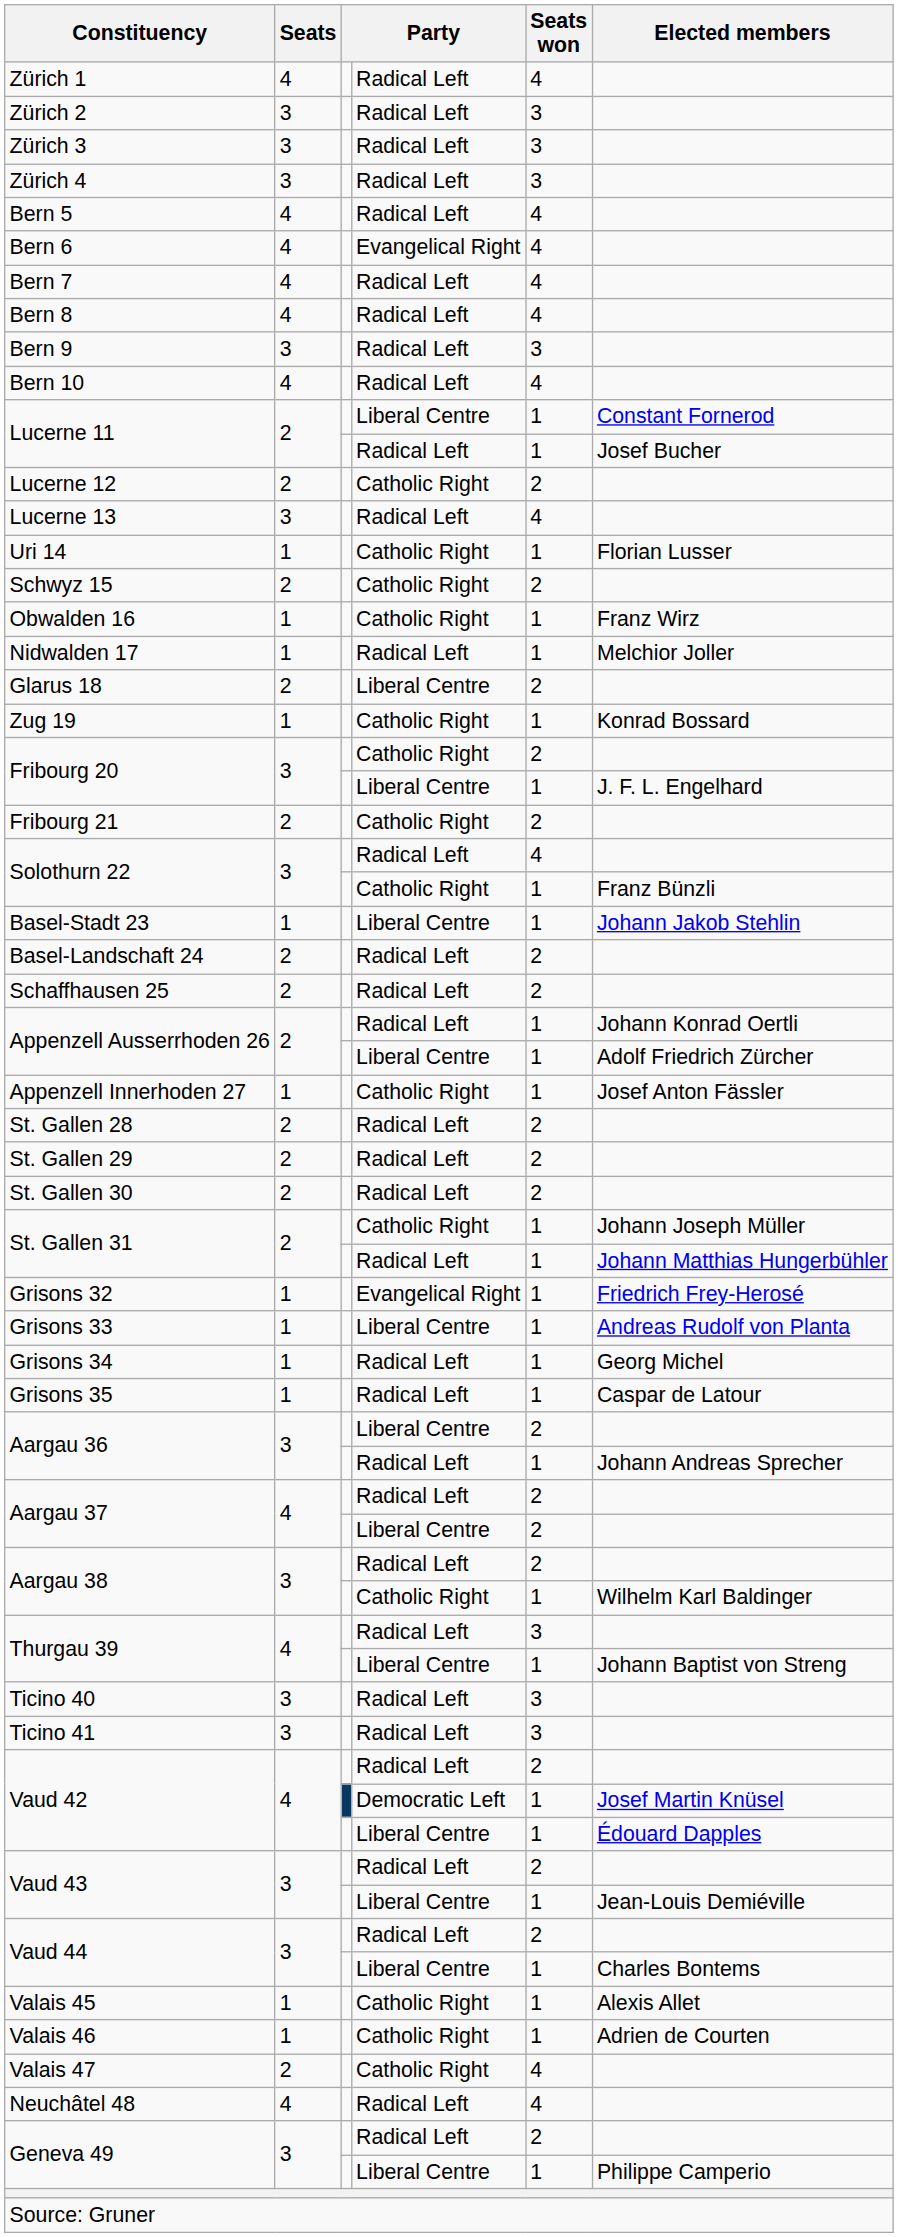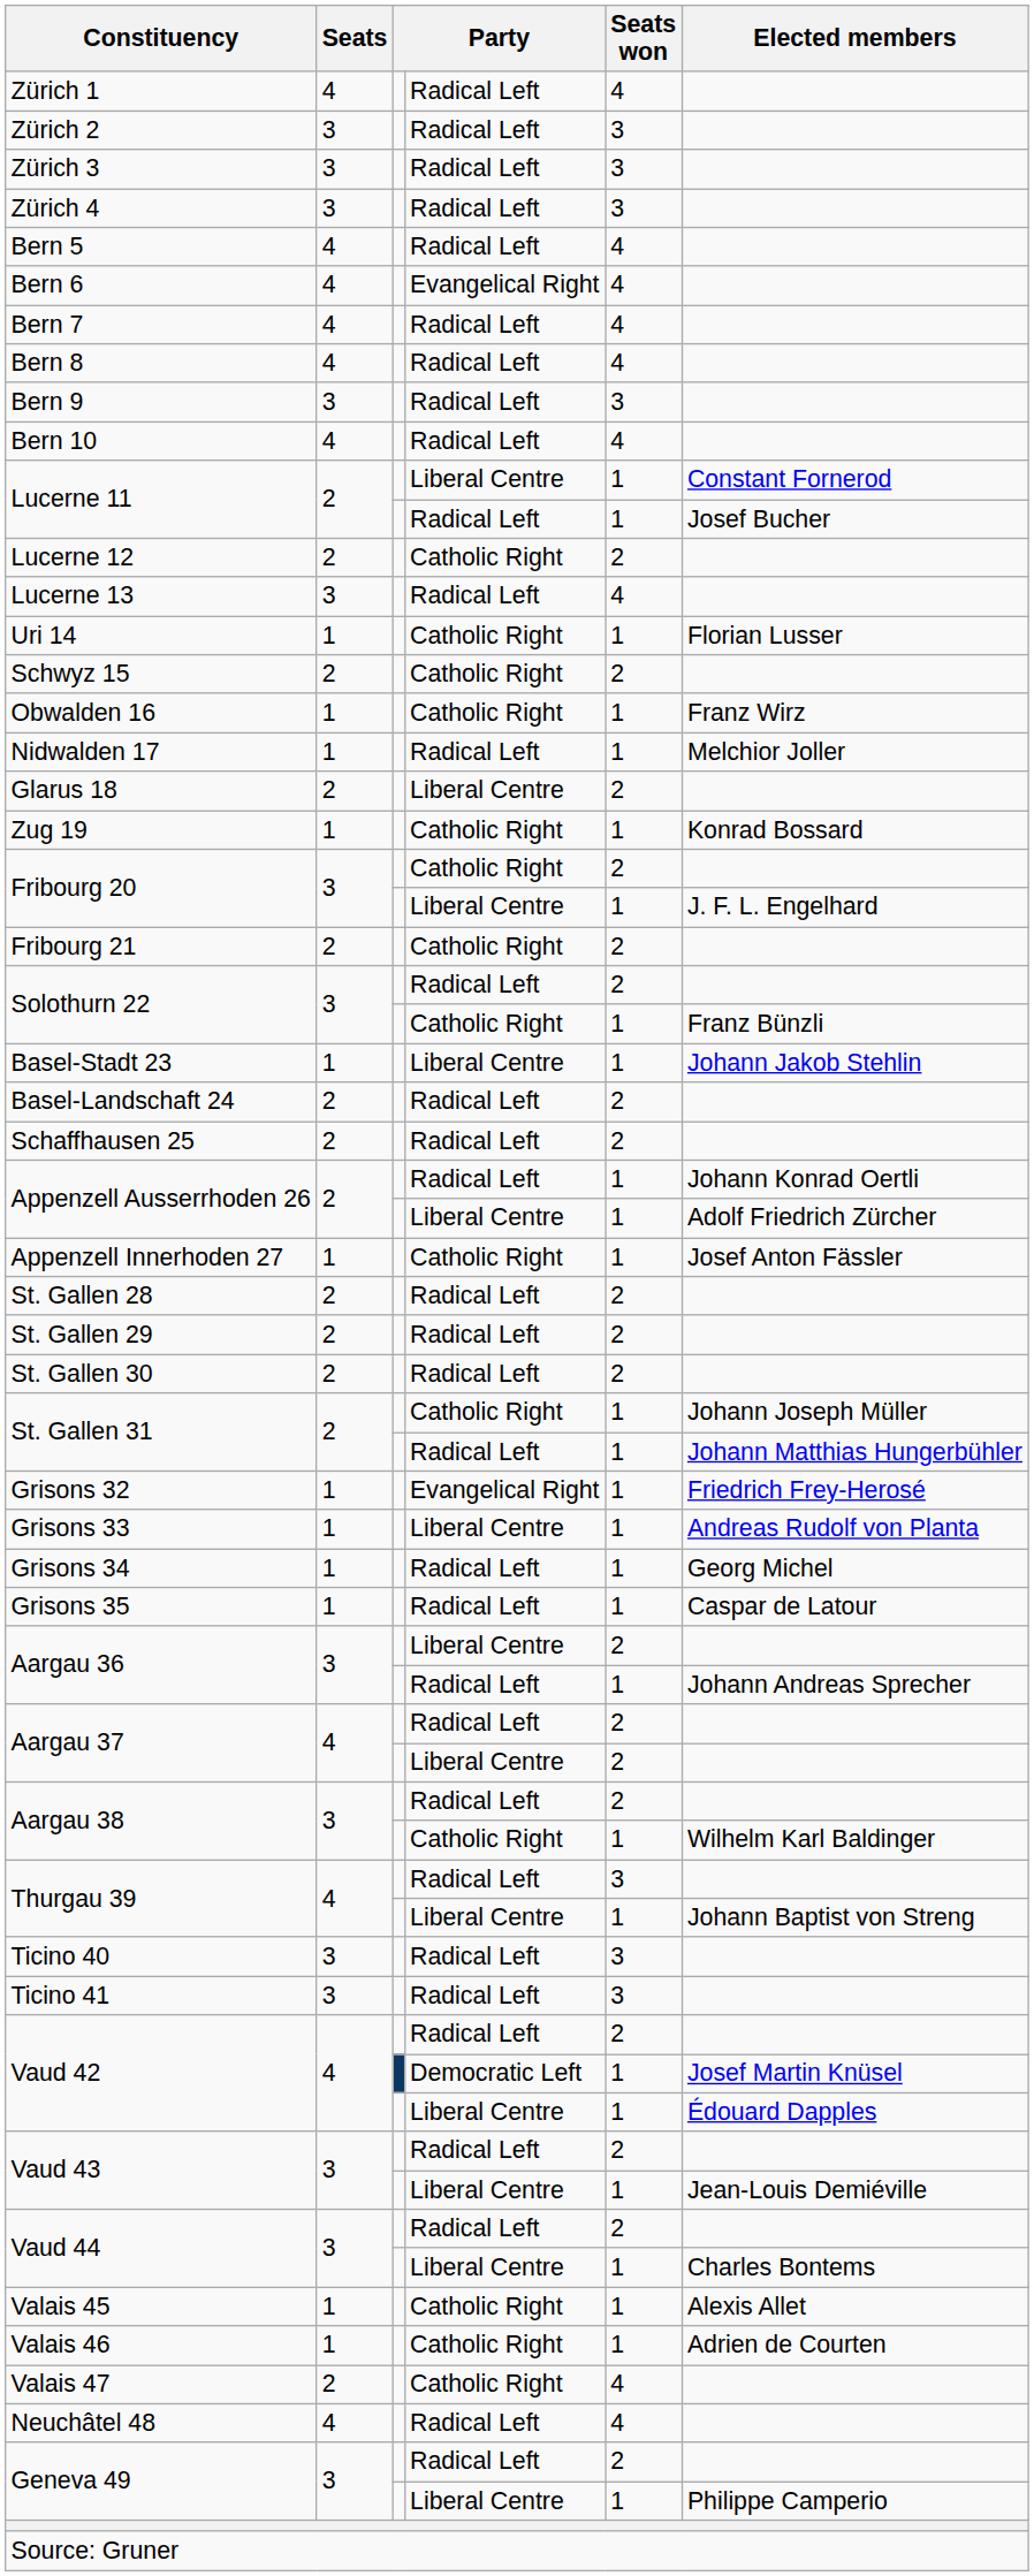Solothurn 22 / Radical Left | Seats won: 4 -> 2
